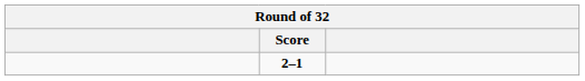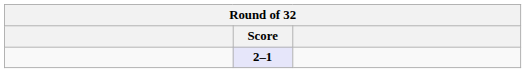row 3 | Score: no background -> lavender background
